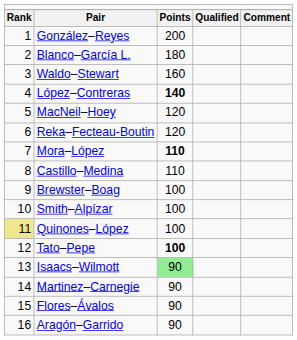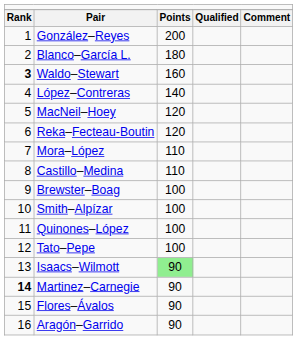Waldo–Stewart | column 1: normal -> bold
López–Contreras | column 3: bold -> normal
Mora–López | column 3: bold -> normal
Quinones–López | column 1: khaki background -> no background
Tato–Pepe | column 3: bold -> normal
Martinez–Carnegie | column 1: normal -> bold
